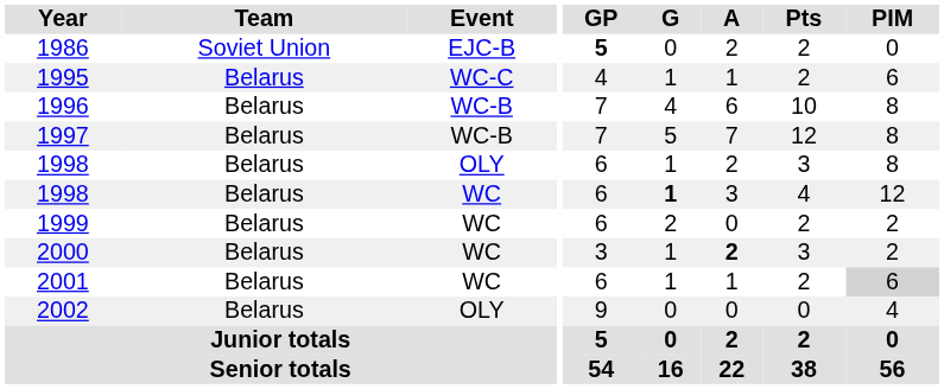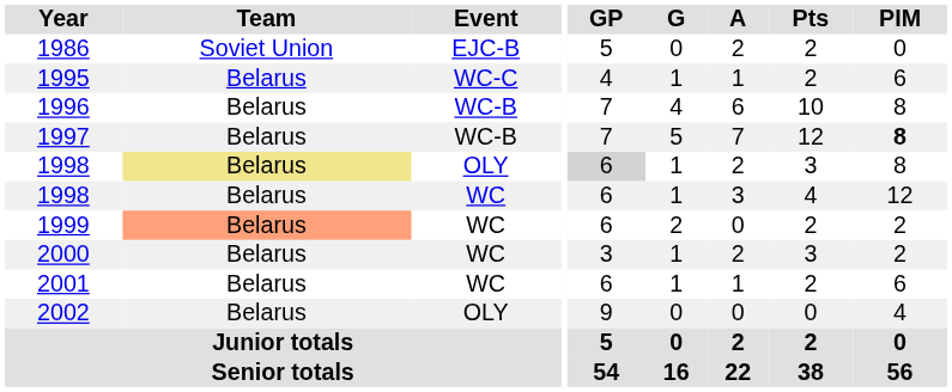1986 | GP: bold -> normal
1997 | PIM: normal -> bold
1998 / OLY | Team: no background -> khaki background
1998 / OLY | GP: no background -> lightgrey background
1998 / WC | G: bold -> normal
1999 | Team: no background -> lightsalmon background
2000 | A: bold -> normal
2001 | PIM: lightgrey background -> no background
